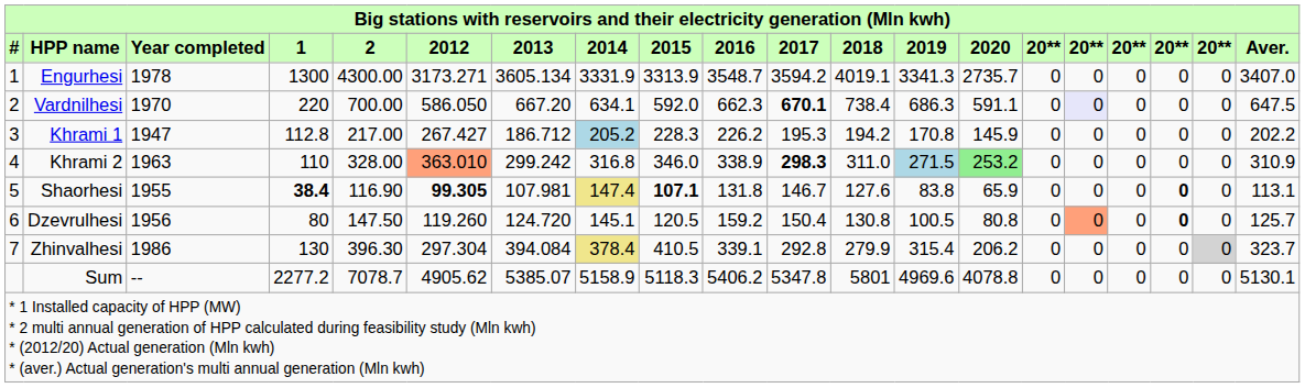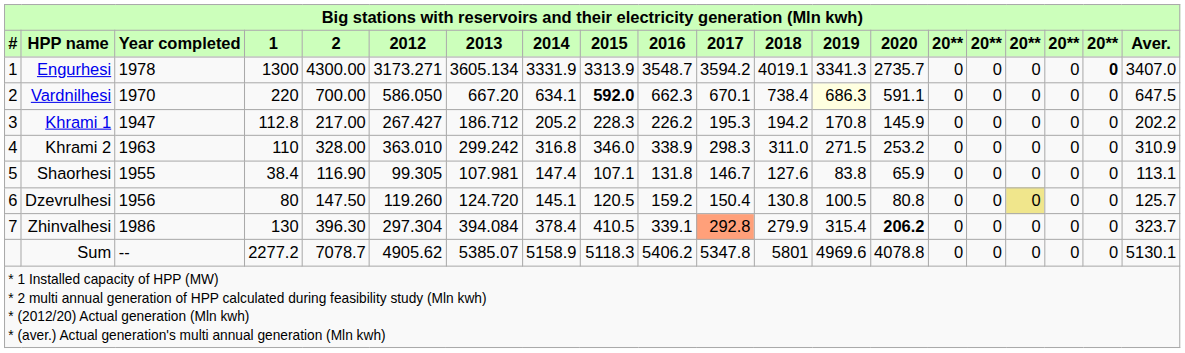Engurhesi | column 19: normal -> bold
Vardnilhesi | 2015: normal -> bold
Vardnilhesi | 2017: bold -> normal
Vardnilhesi | 2019: no background -> lightyellow background
Vardnilhesi | column 16: lavender background -> no background
Khrami 1 | 2014: lightblue background -> no background
Khrami 2 | 2012: lightsalmon background -> no background
Khrami 2 | 2017: bold -> normal
Khrami 2 | 2019: lightblue background -> no background
Khrami 2 | 2020: lightgreen background -> no background
Shaorhesi | 1: bold -> normal
Shaorhesi | 2012: bold -> normal
Shaorhesi | 2014: khaki background -> no background
Shaorhesi | 2015: bold -> normal
Shaorhesi | column 18: bold -> normal
Dzevrulhesi | column 16: lightsalmon background -> no background
Dzevrulhesi | column 17: no background -> khaki background
Dzevrulhesi | column 18: bold -> normal
Zhinvalhesi | 2014: khaki background -> no background
Zhinvalhesi | 2017: no background -> lightsalmon background
Zhinvalhesi | 2020: normal -> bold
Zhinvalhesi | column 19: lightgrey background -> no background
